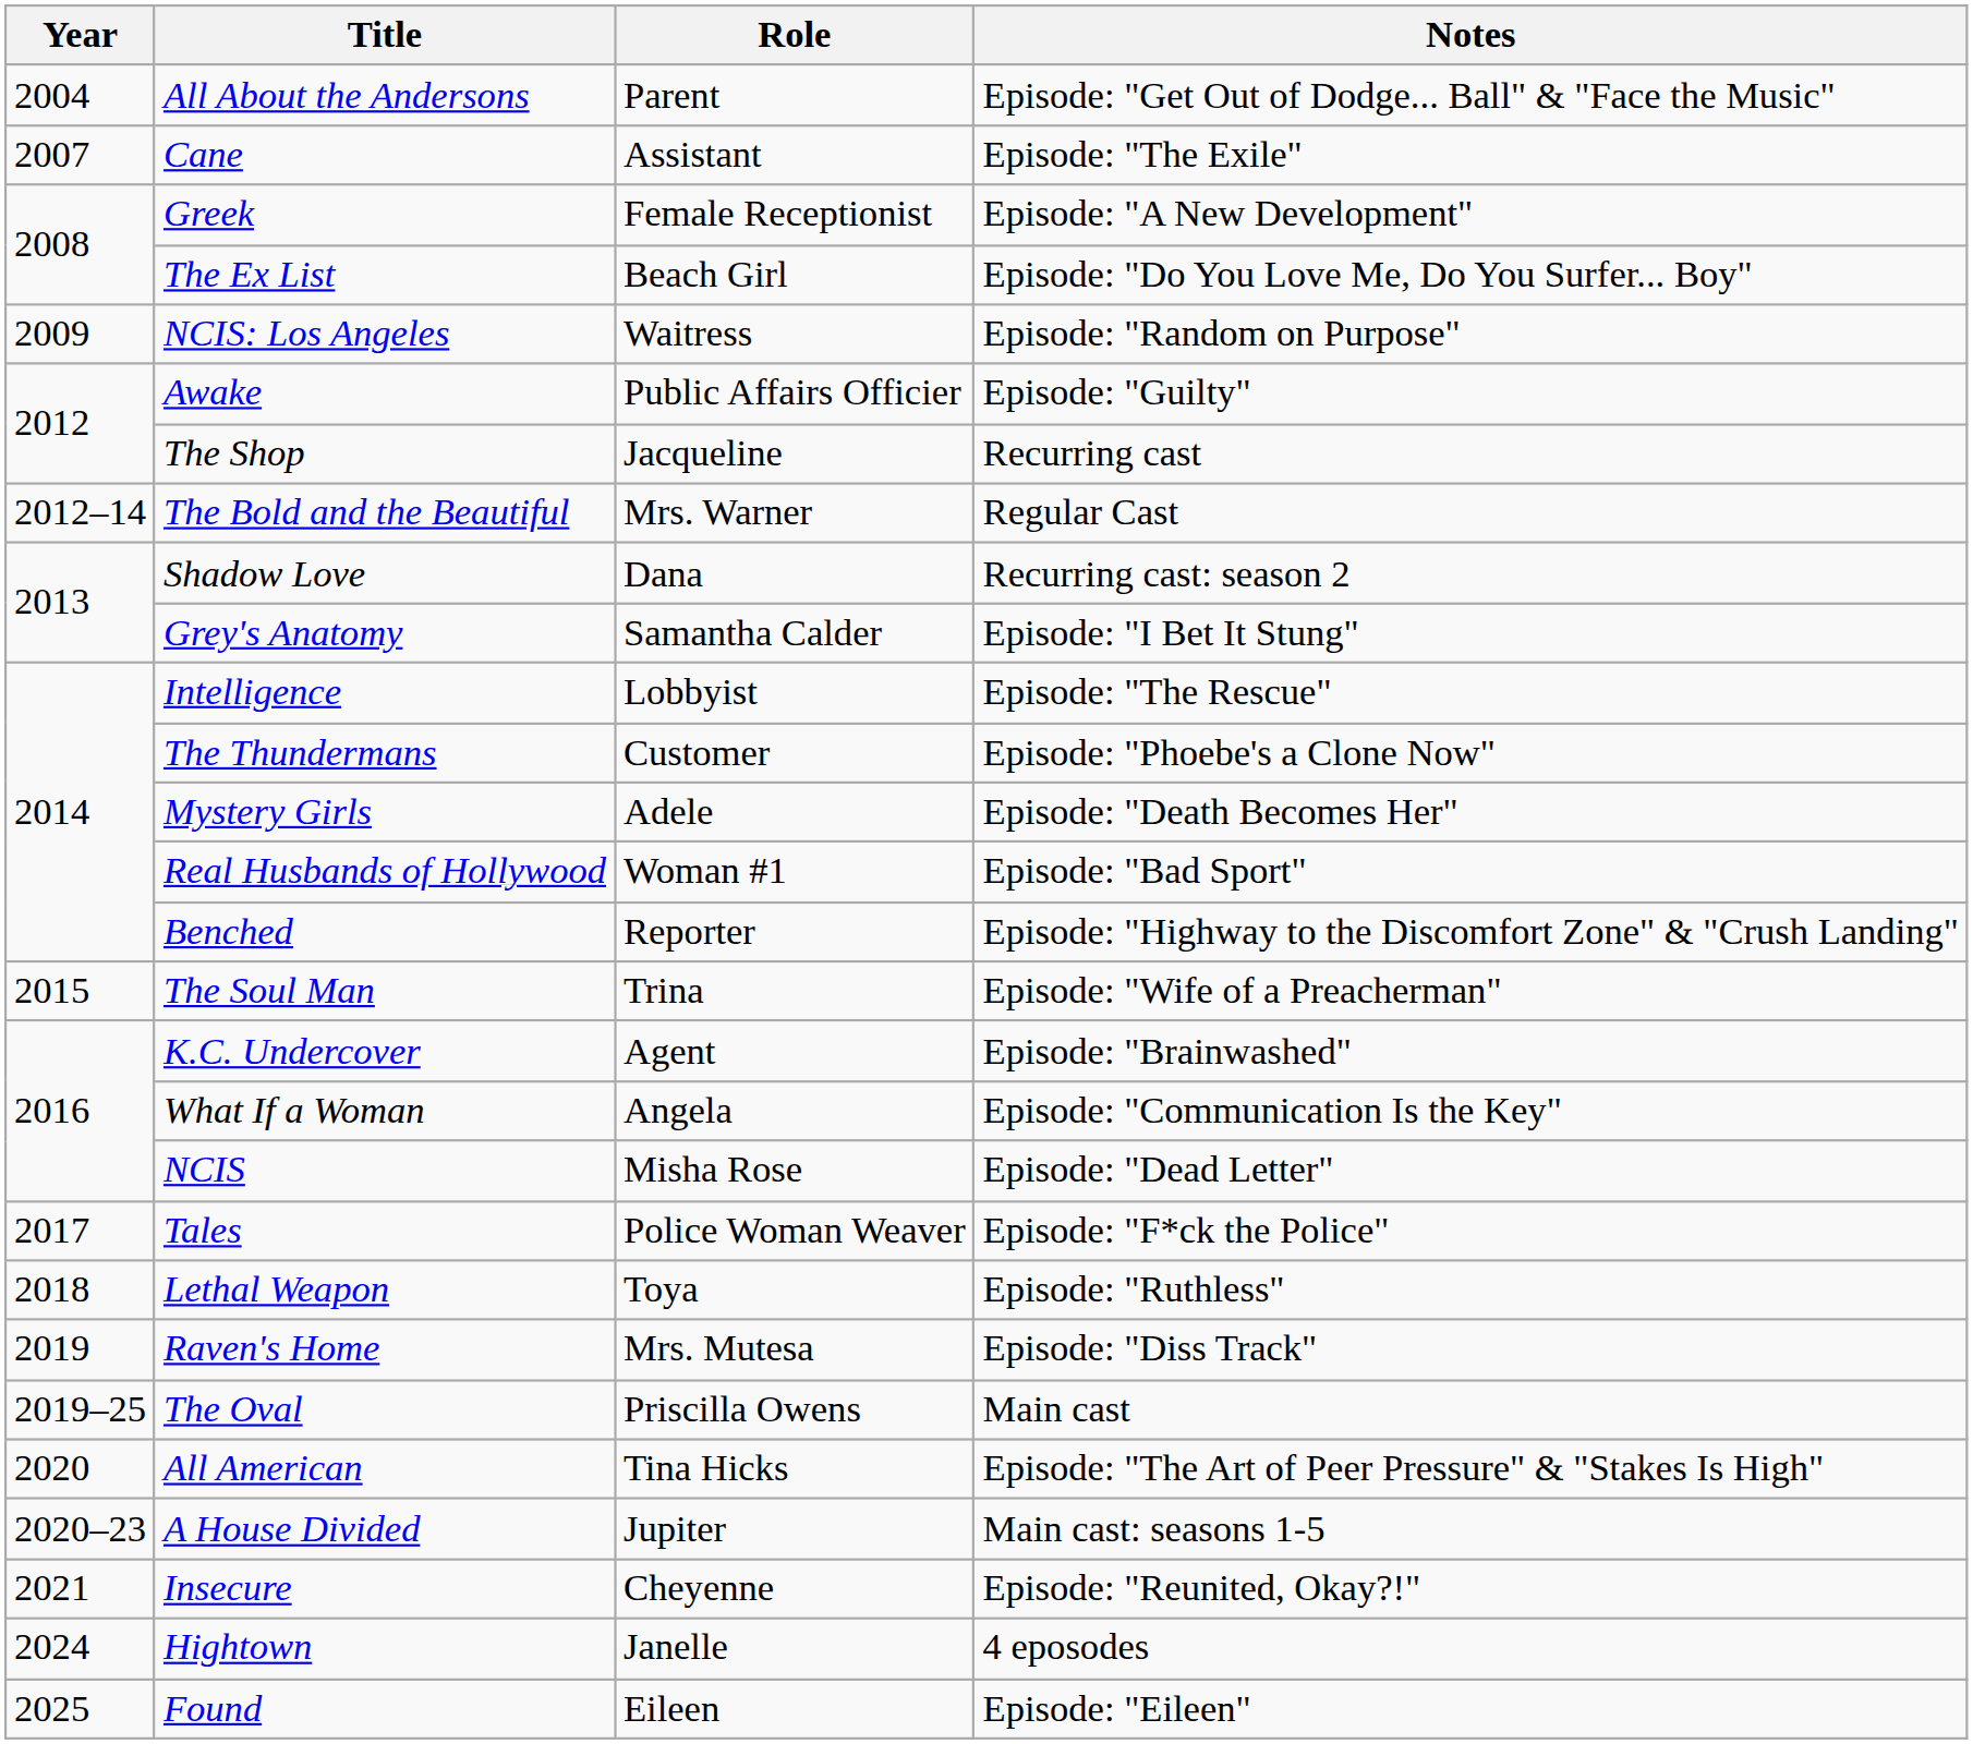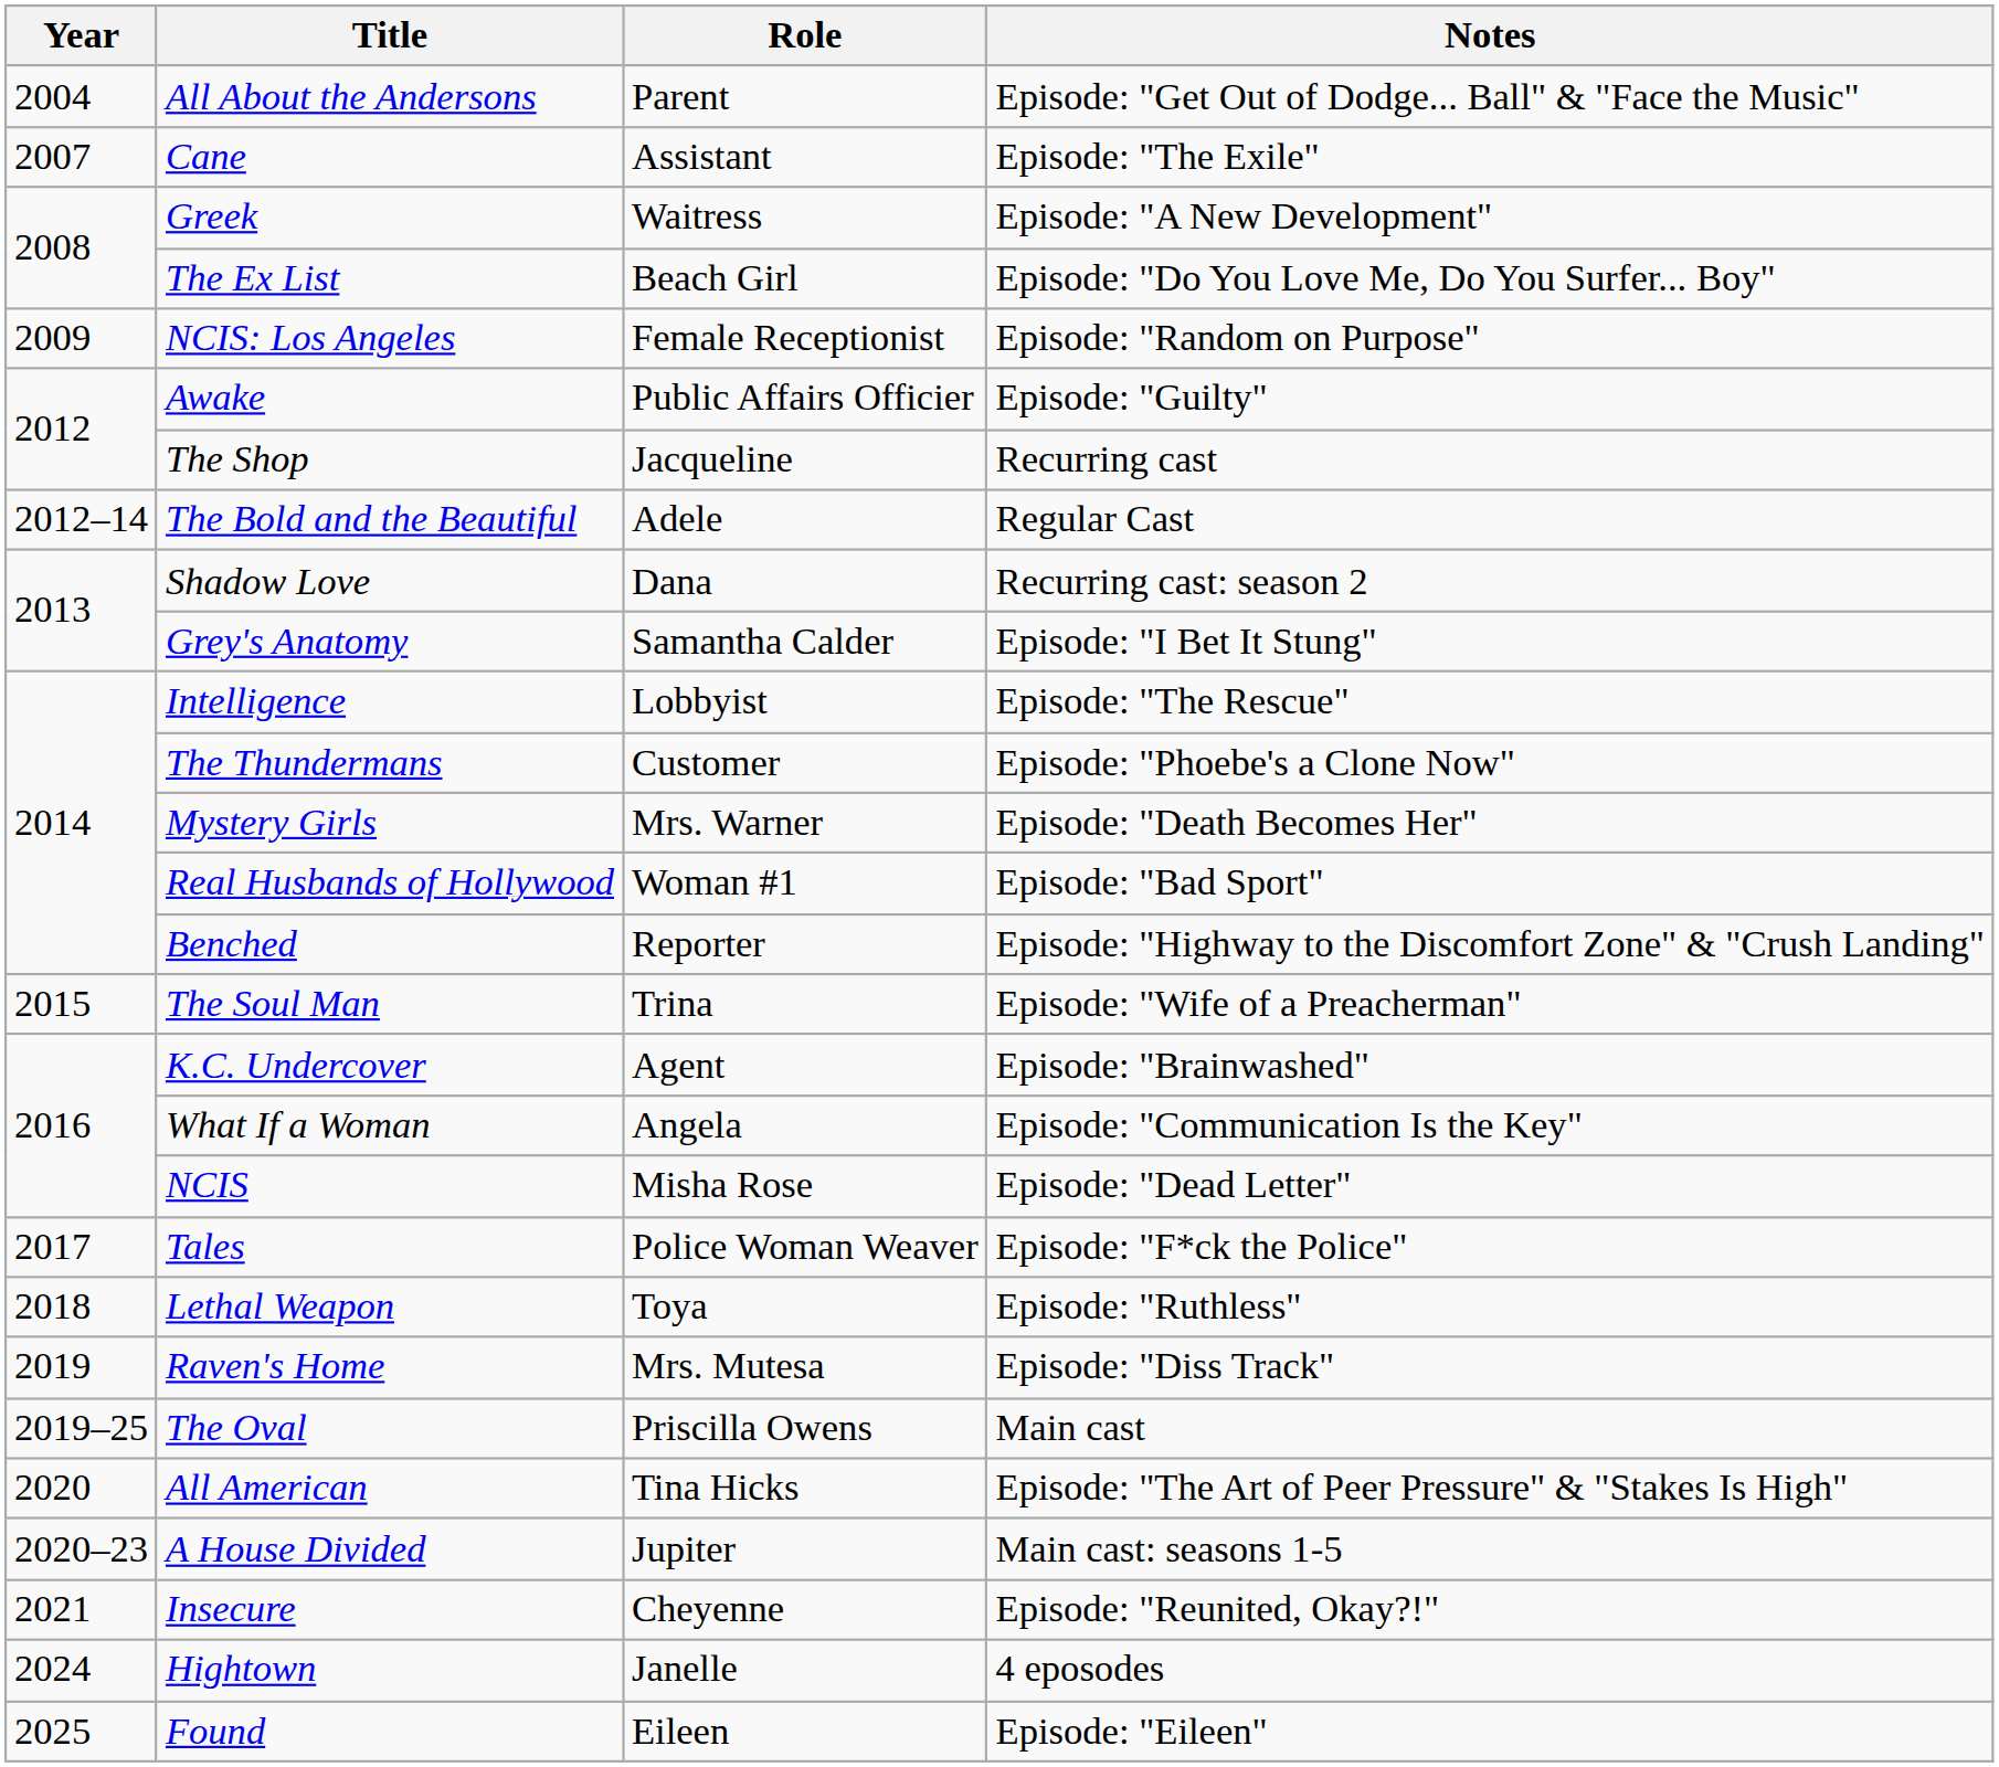Greek | Role: Female Receptionist -> Waitress
NCIS: Los Angeles | Role: Waitress -> Female Receptionist
The Bold and the Beautiful | Role: Mrs. Warner -> Adele
Mystery Girls | Role: Adele -> Mrs. Warner
